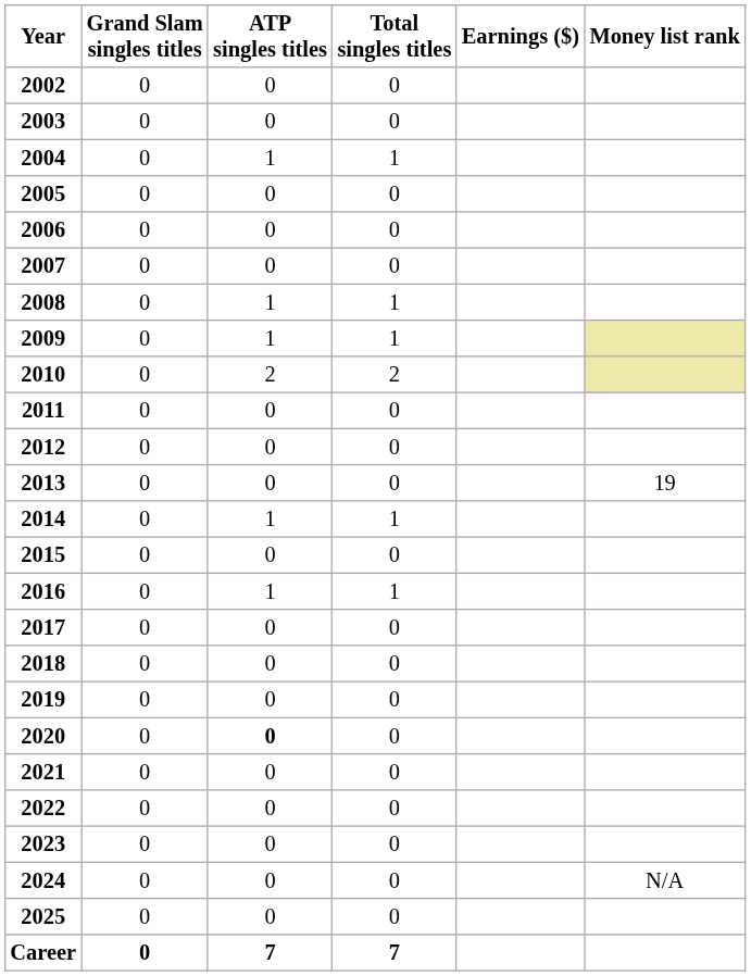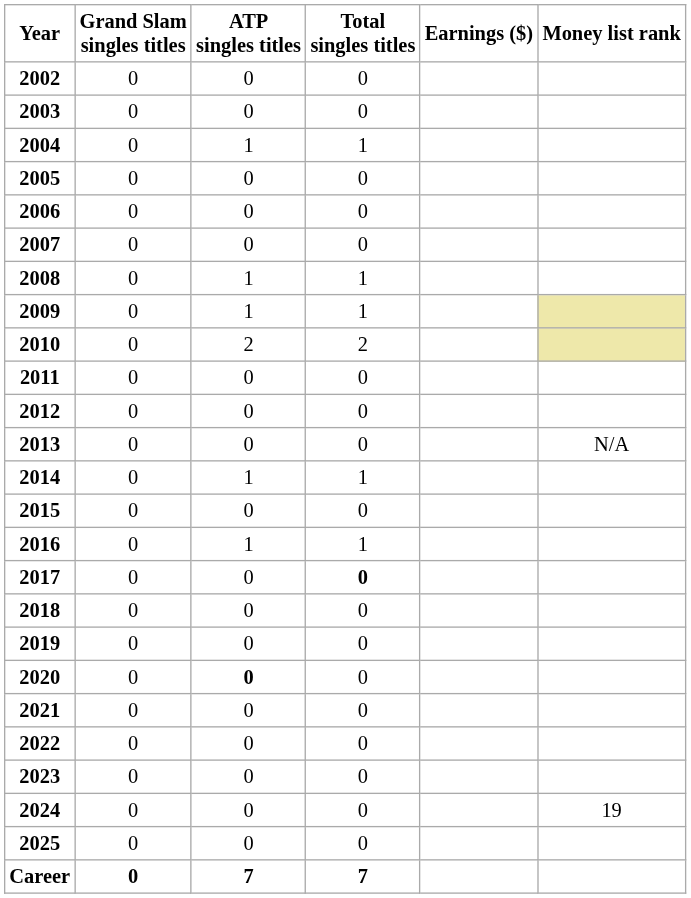2013 | Money list rank: 19 -> N/A
2017 | Total singles titles: normal -> bold
2024 | Money list rank: N/A -> 19
